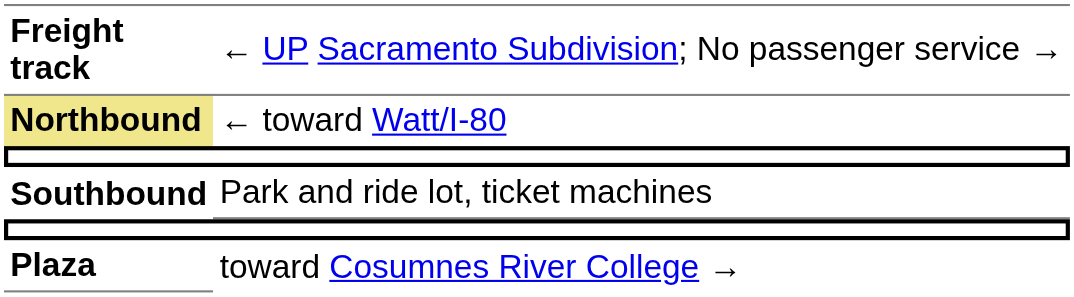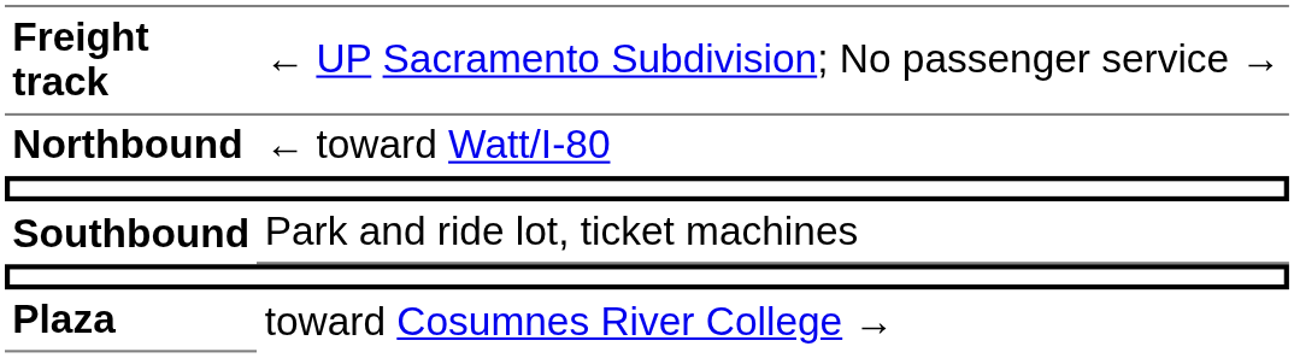row 2 | column 1: khaki background -> no background
